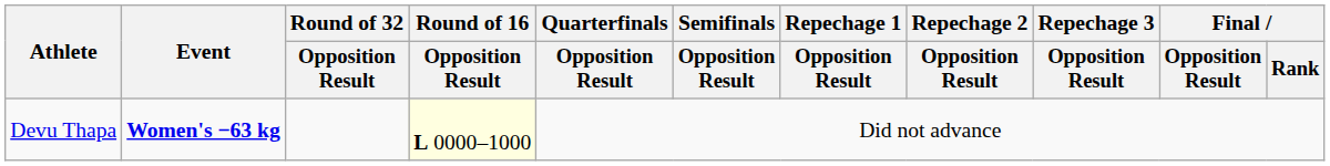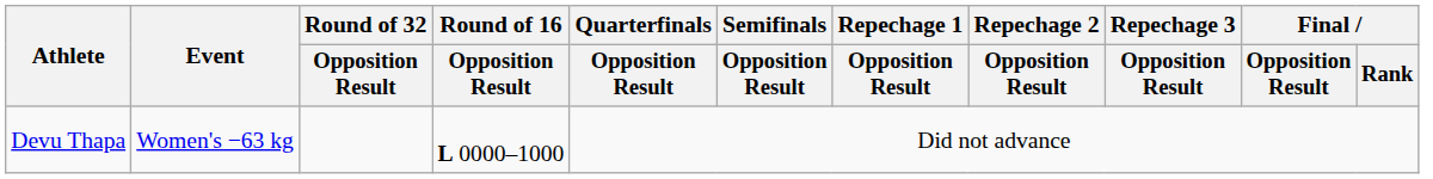Devu Thapa | Event: bold -> normal
Devu Thapa | Round of 16 / Opposition Result: lightyellow background -> no background
